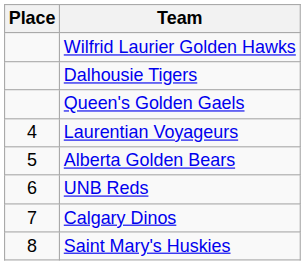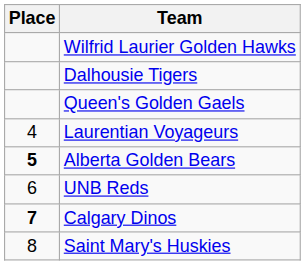Alberta Golden Bears | Place: normal -> bold
Calgary Dinos | Place: normal -> bold
